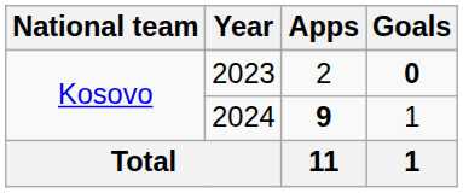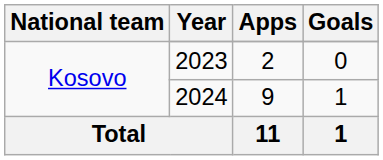2023 | Goals: bold -> normal
2024 | Apps: bold -> normal
